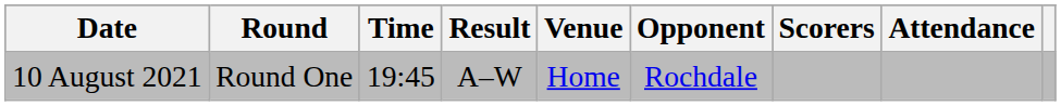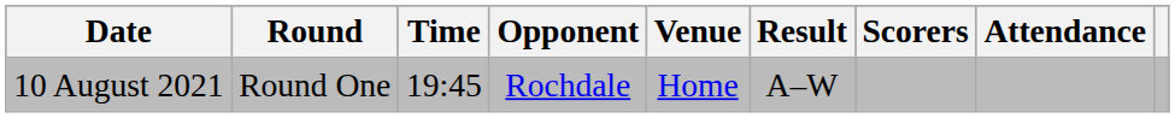columns swapped: Opponent <-> Result
